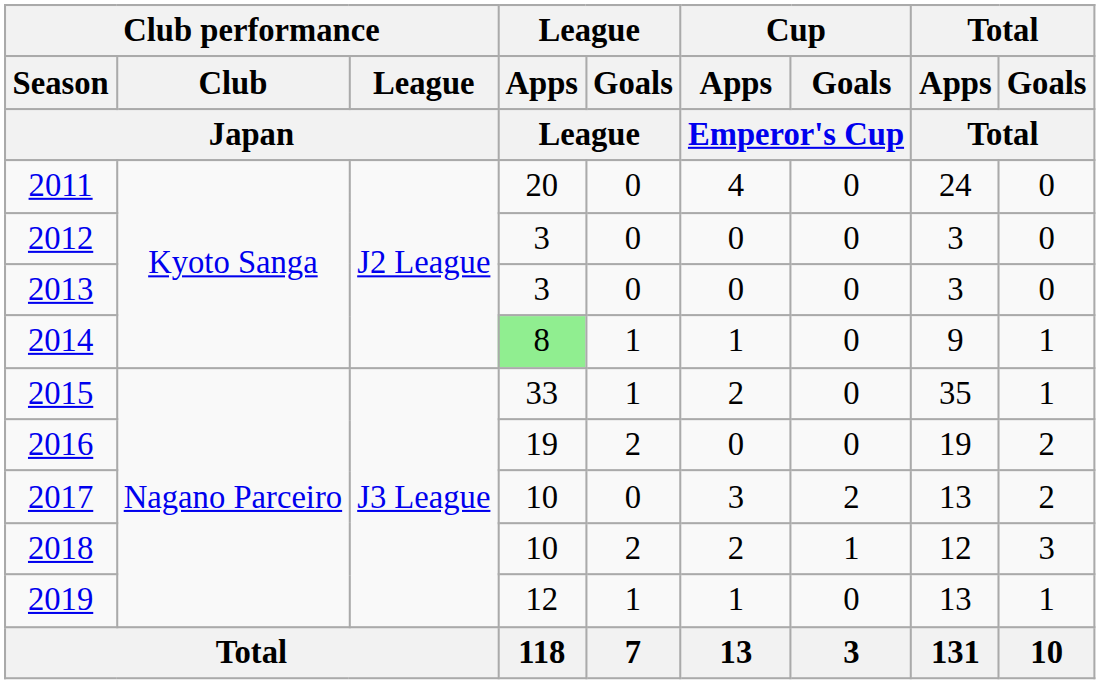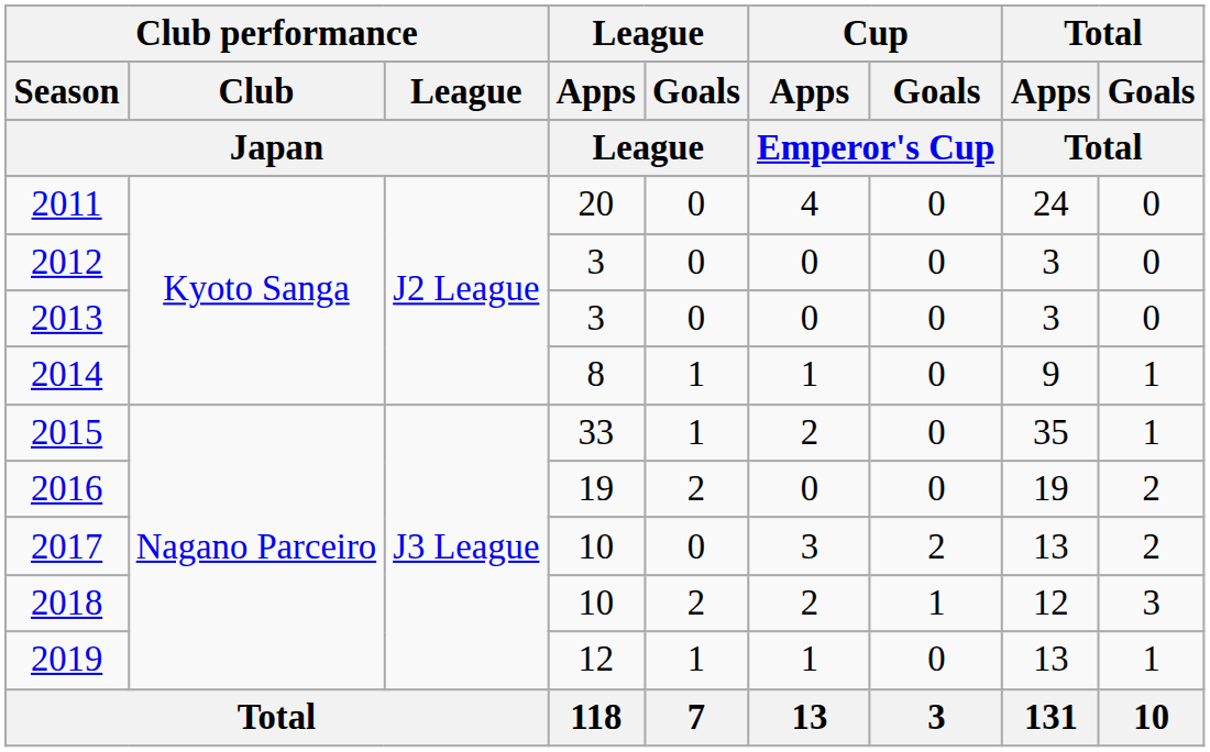2014 | League / Apps / League: lightgreen background -> no background
